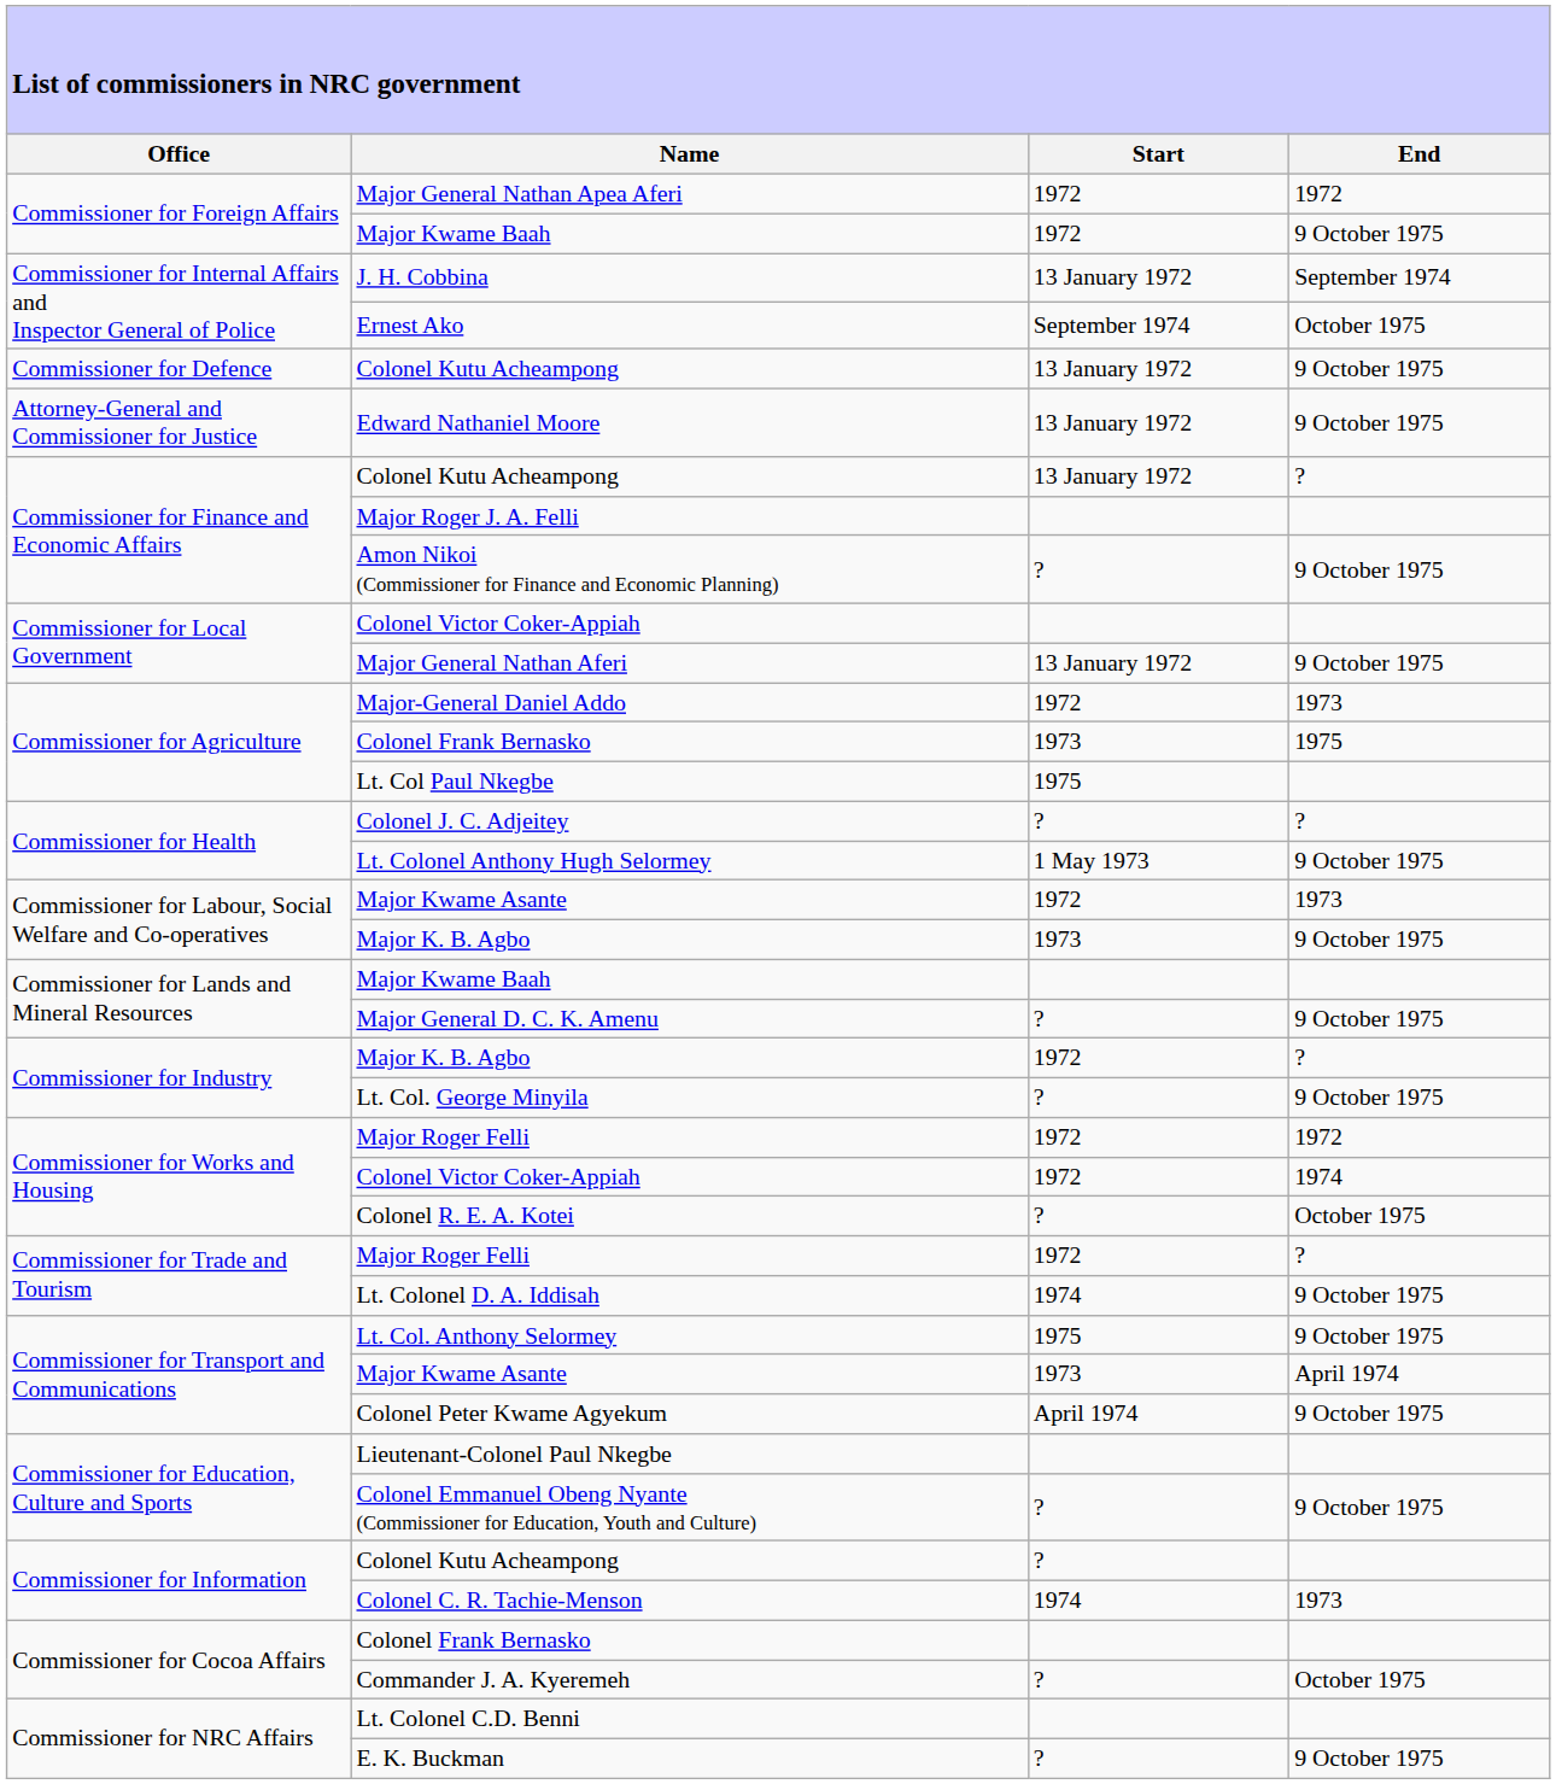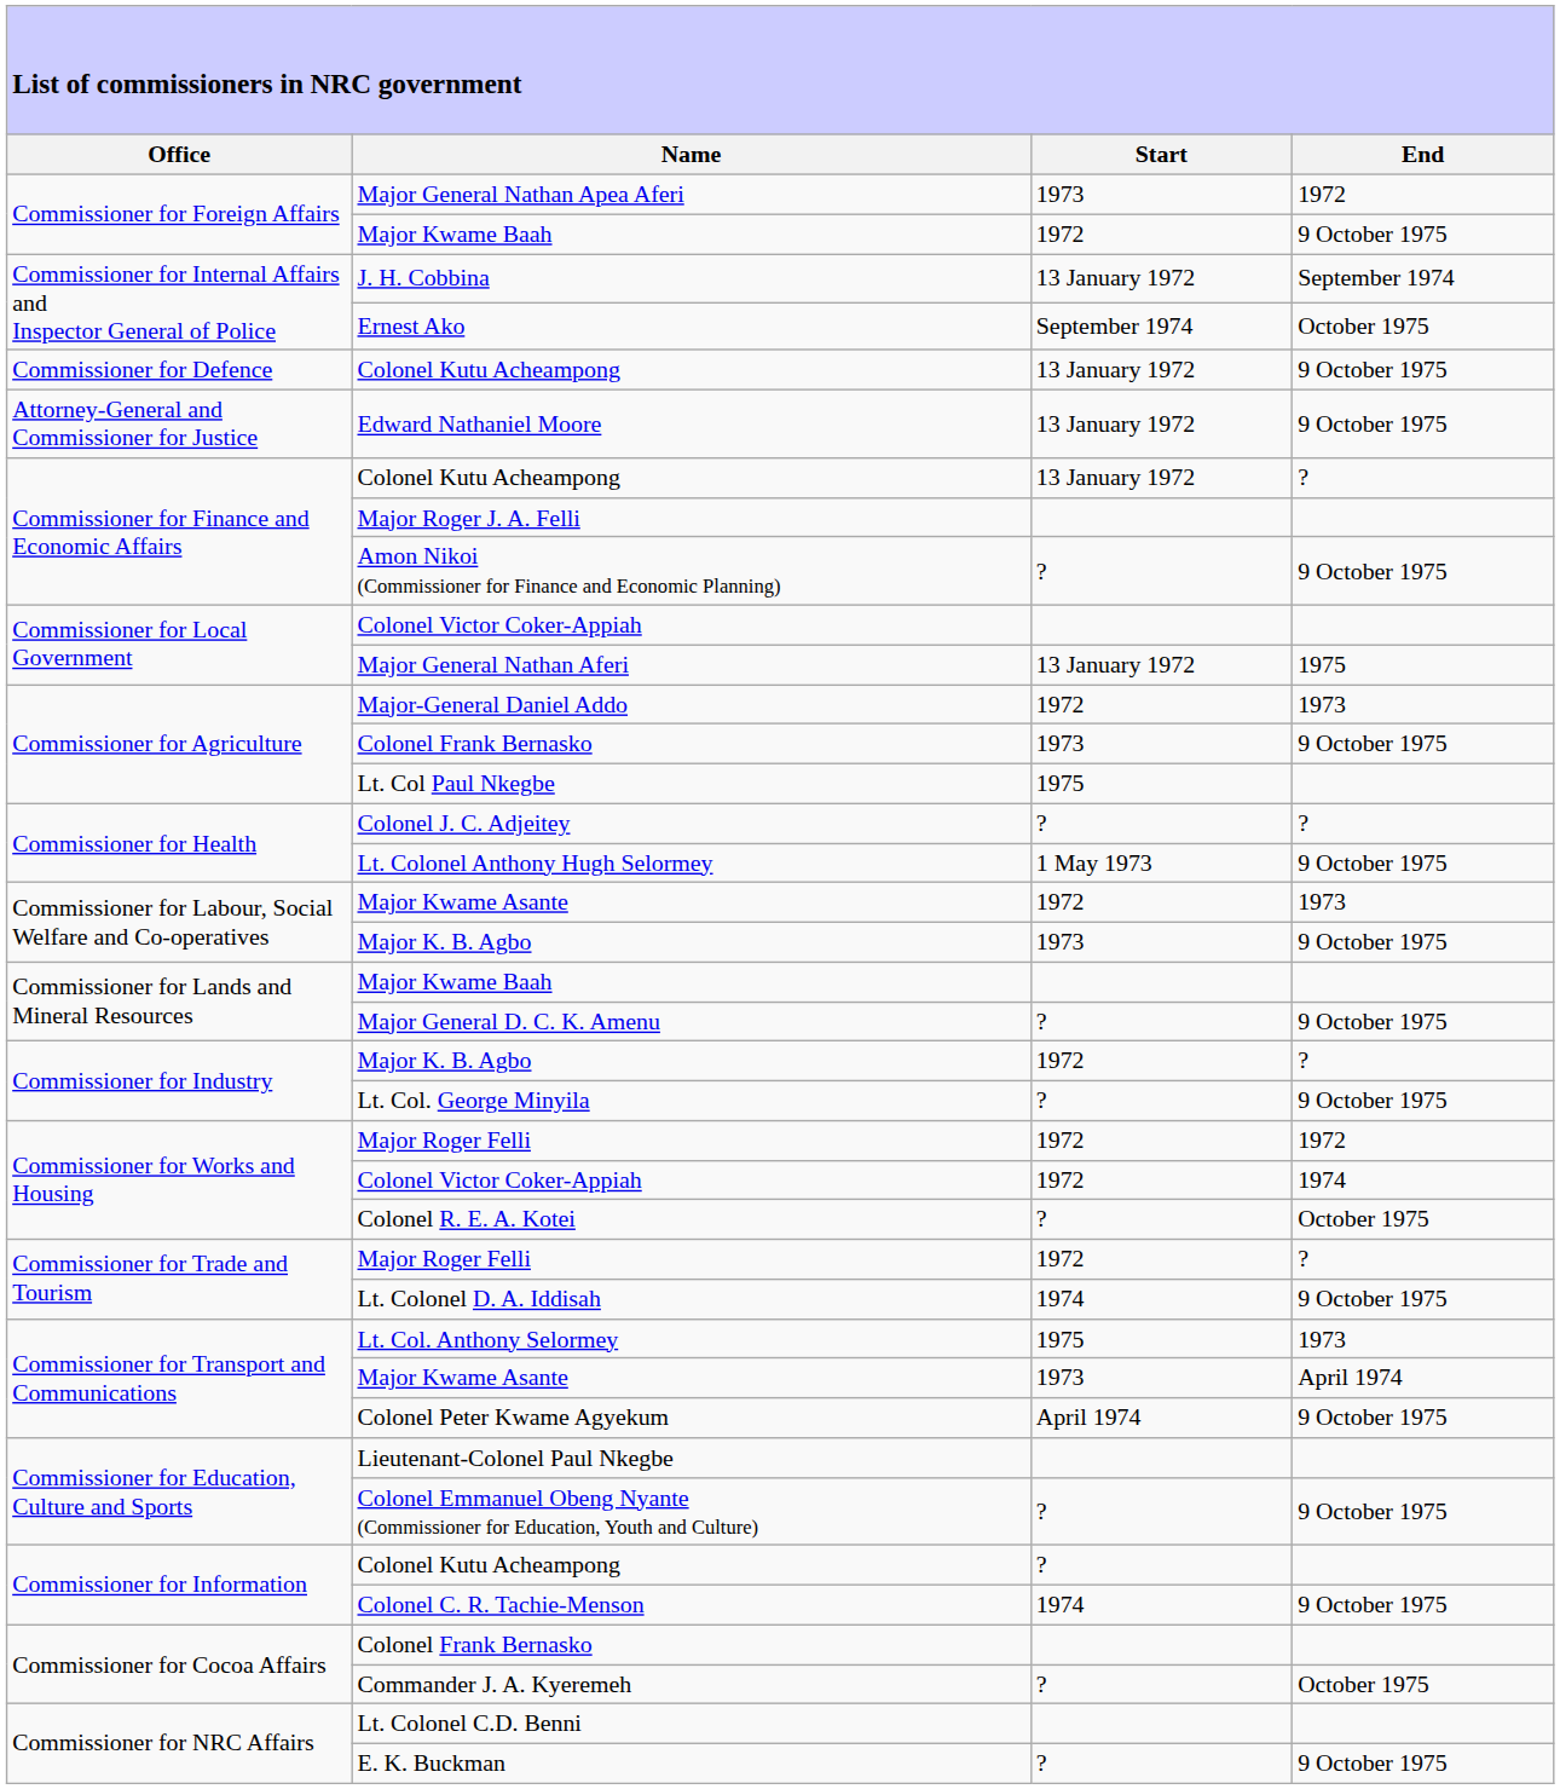Major General Nathan Apea Aferi | column 3: 1972 -> 1973
Major General Nathan Aferi | column 4: 9 October 1975 -> 1975
Commissioner for Agriculture / Colonel Frank Bernasko | column 4: 1975 -> 9 October 1975
Lt. Col. Anthony Selormey | column 4: 9 October 1975 -> 1973
Colonel C. R. Tachie-Menson | column 4: 1973 -> 9 October 1975
